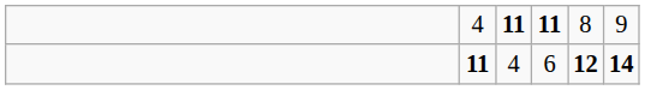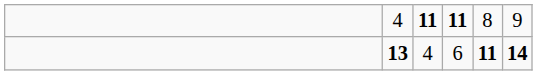row 2 | column 2: 11 -> 13
row 2 | column 5: 12 -> 11
